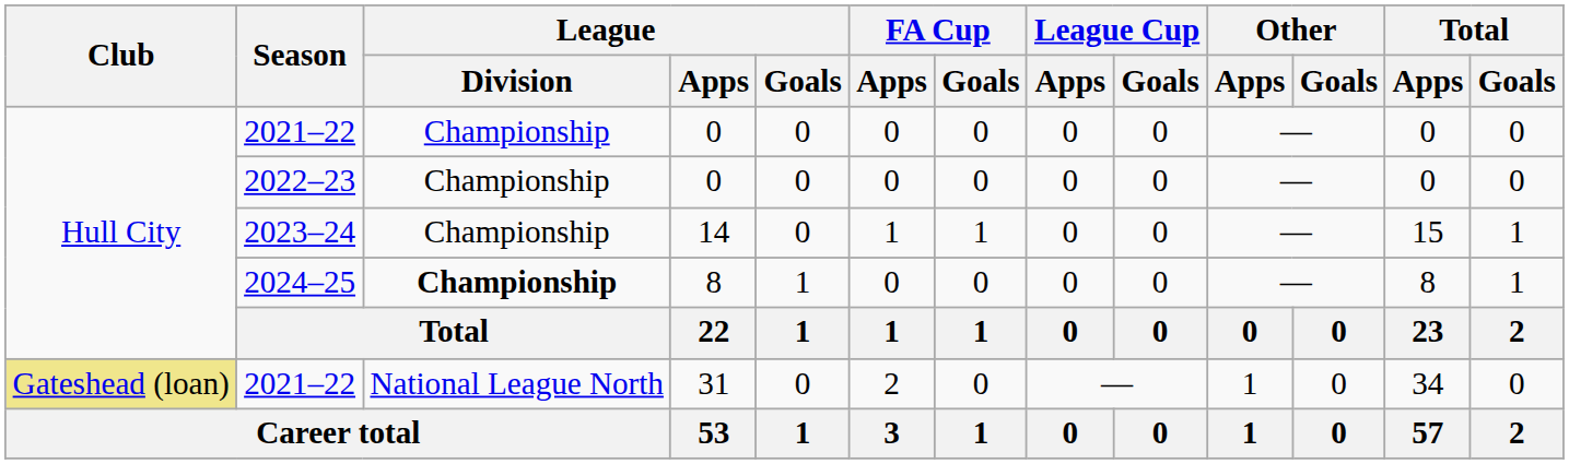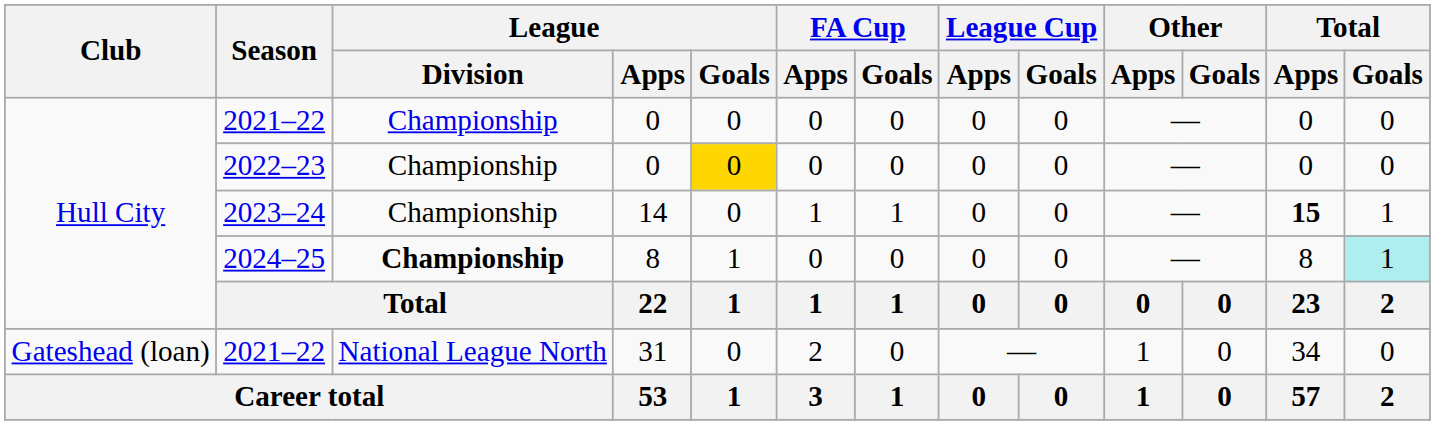2022–23 | League / Goals: no background -> gold background
2023–24 | Total / Apps: normal -> bold
2024–25 | Total / Goals: no background -> paleturquoise background
2021–22 / 31 | Club: khaki background -> no background
